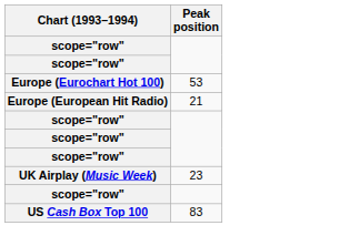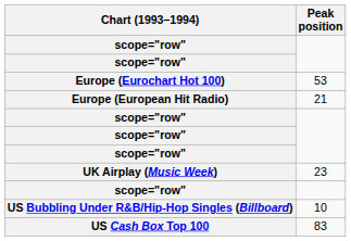+ row: US Bubbling Under R&B/Hip-Hop Singles (Billboard) | 10
